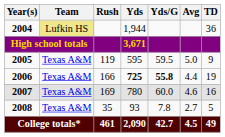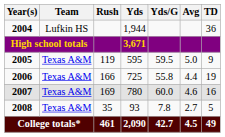2004 | Team: khaki background -> no background
2006 | Yds: bold -> normal
2006 | Yds/G: bold -> normal
